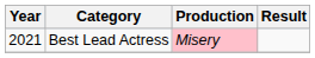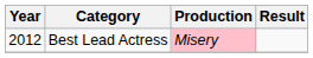Best Lead Actress | Year: 2021 -> 2012
